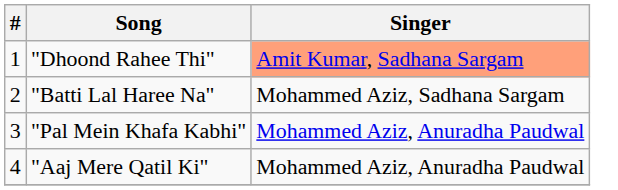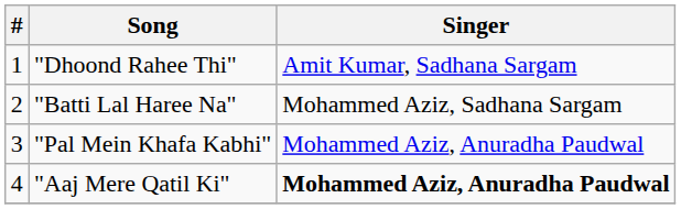"Dhoond Rahee Thi" | Singer: lightsalmon background -> no background
"Aaj Mere Qatil Ki" | Singer: normal -> bold
